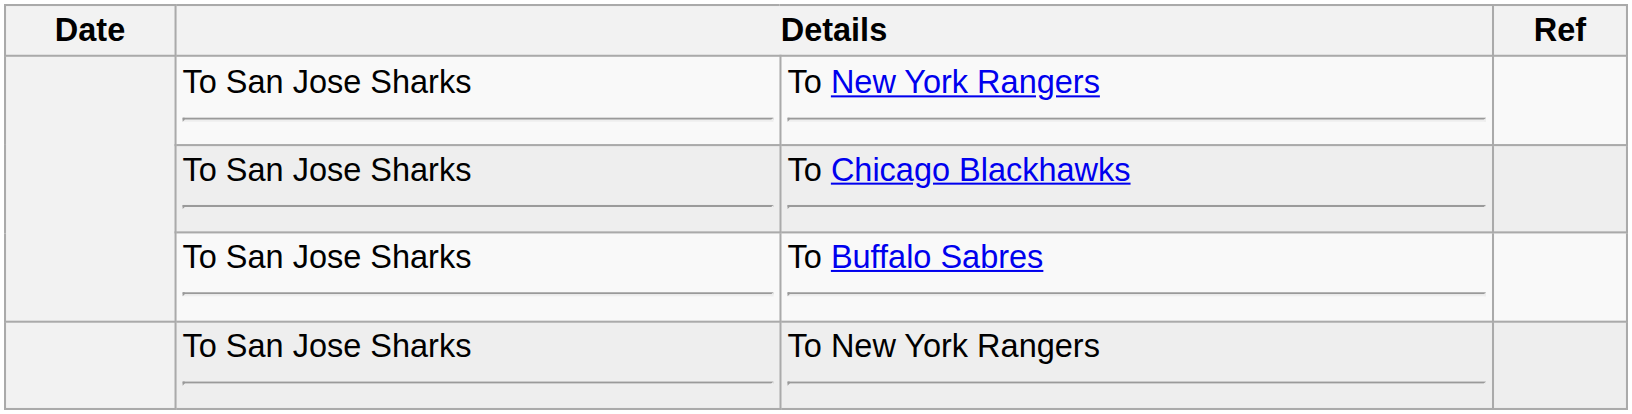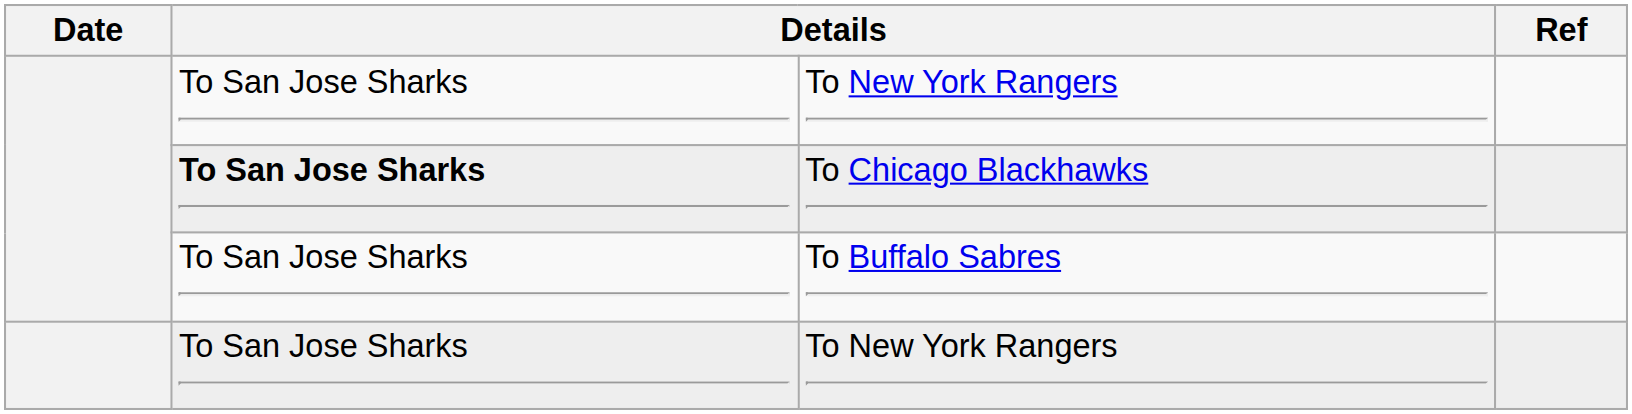To Chicago Blackhawks | column 2: normal -> bold
